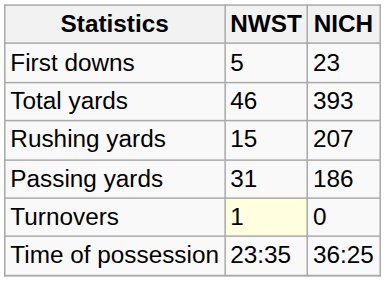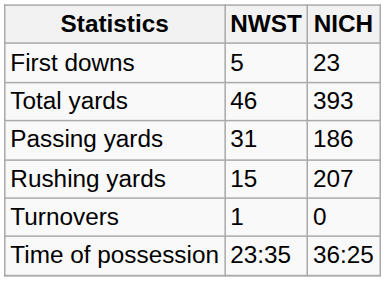rows swapped: Rushing yards <-> Passing yards
Turnovers | NWST: lightyellow background -> no background
